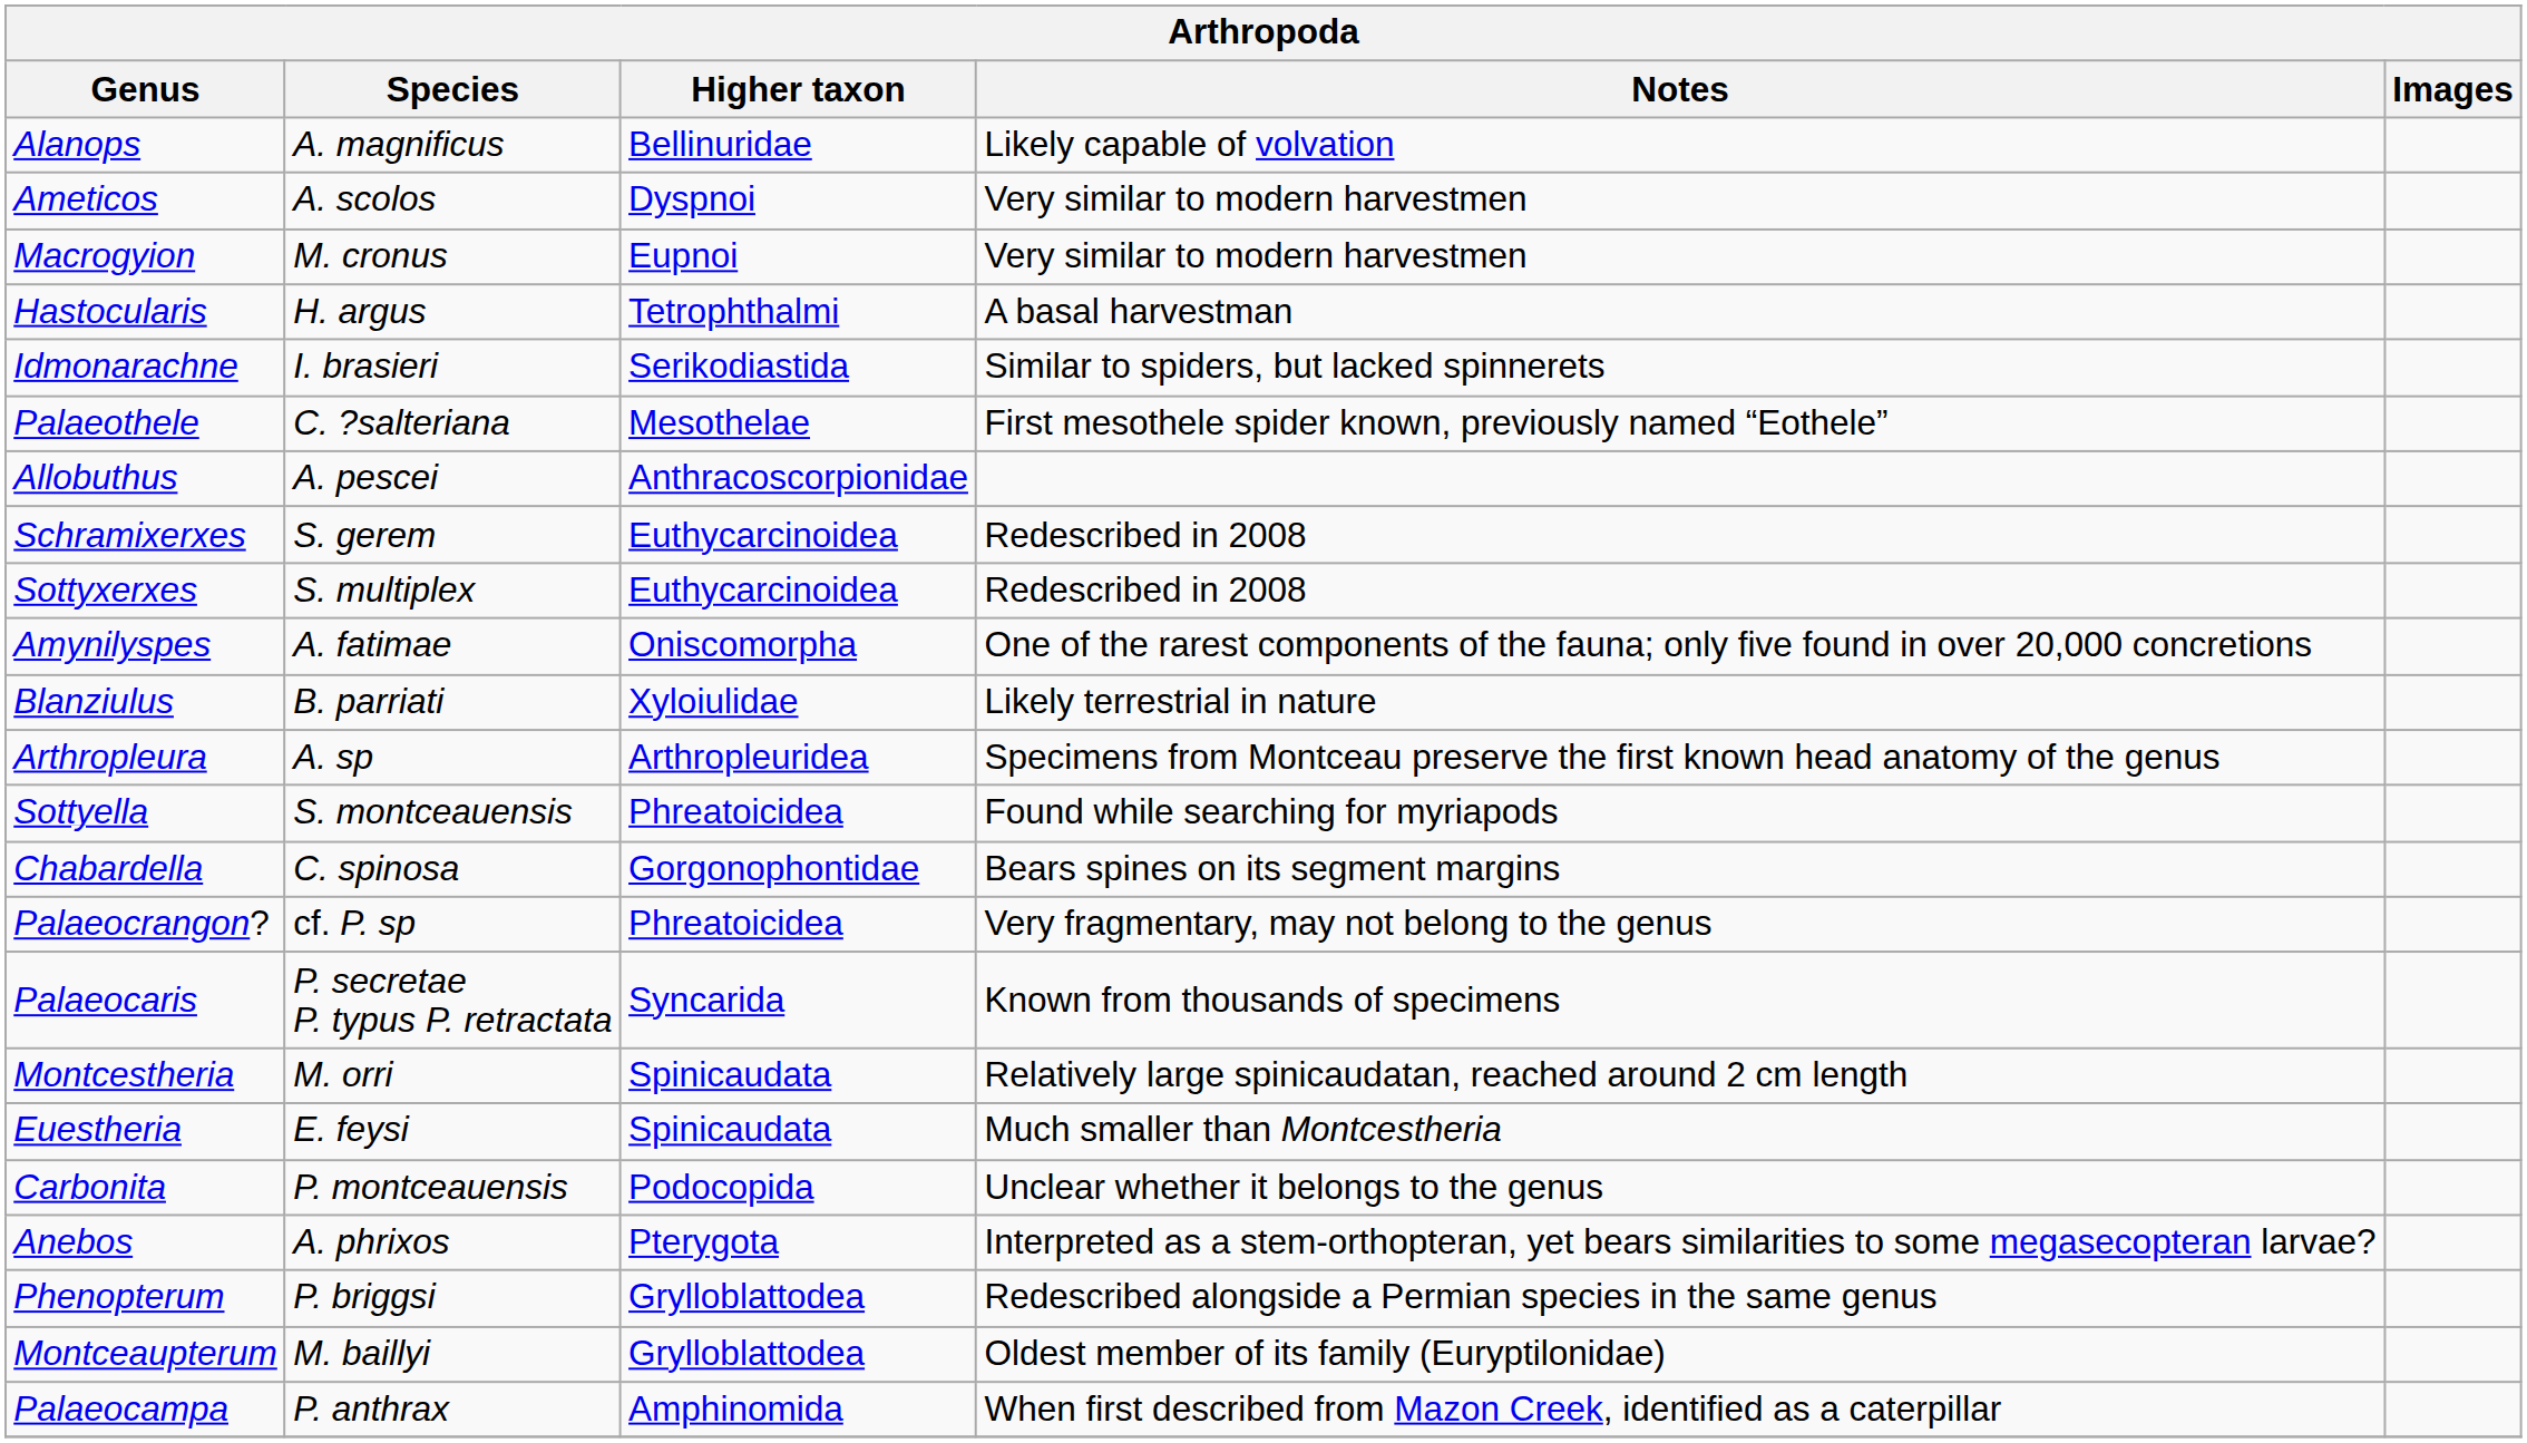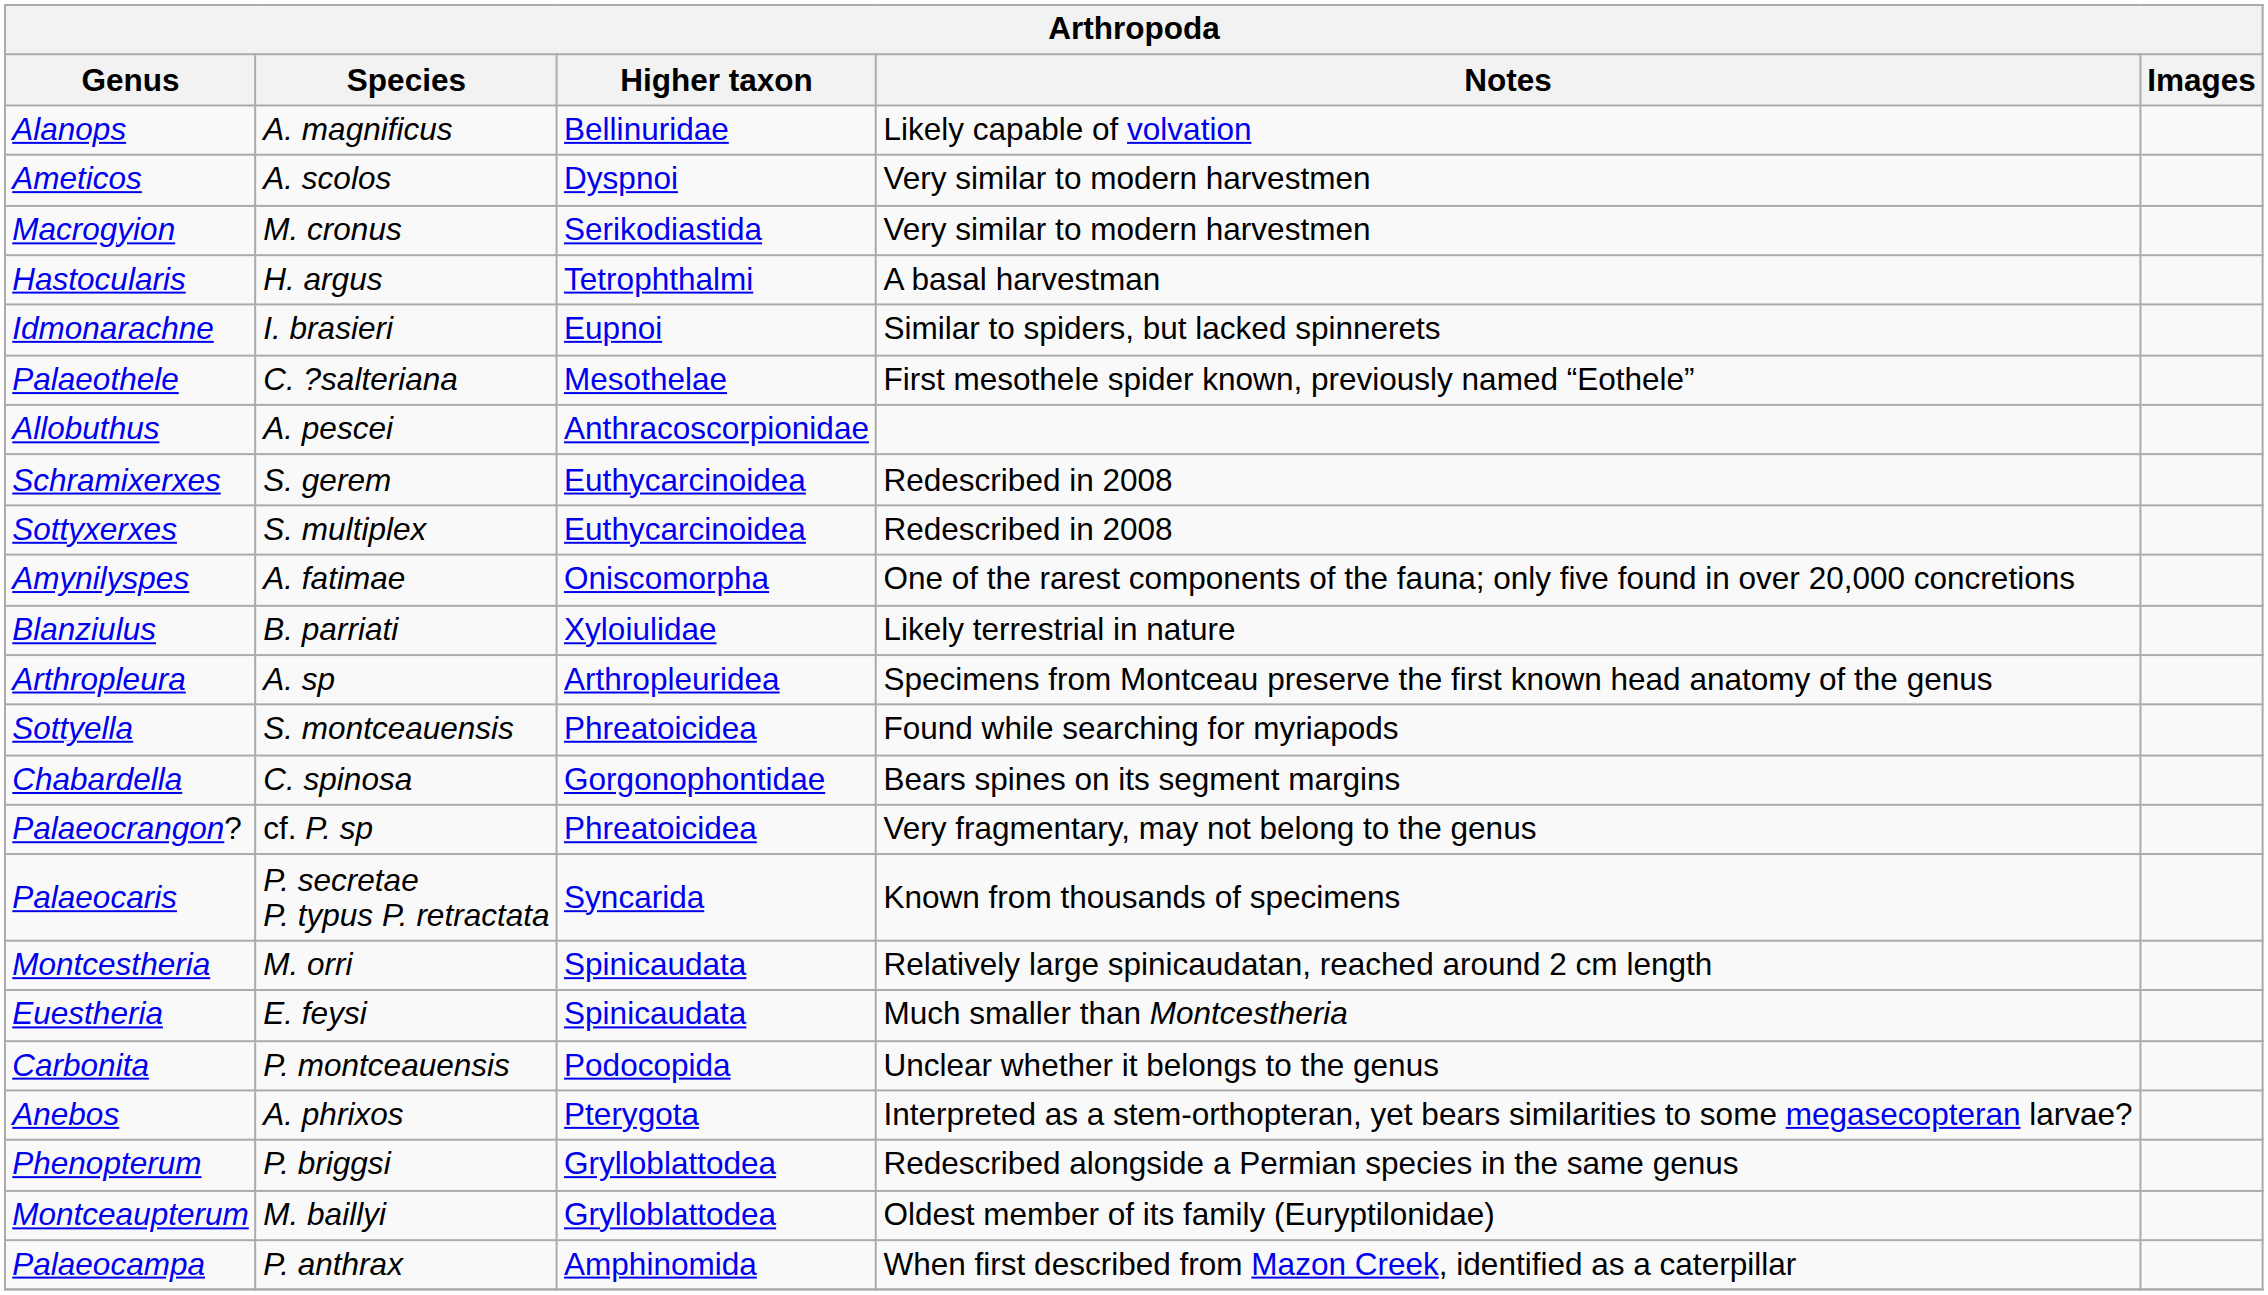Macrogyion | Higher taxon: Eupnoi -> Serikodiastida
Idmonarachne | Higher taxon: Serikodiastida -> Eupnoi
